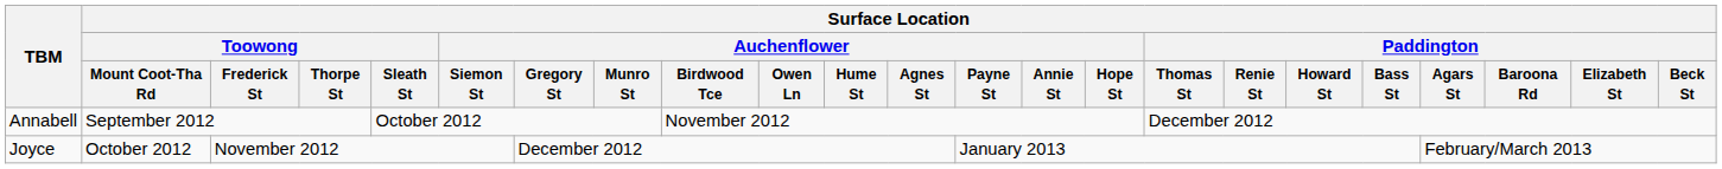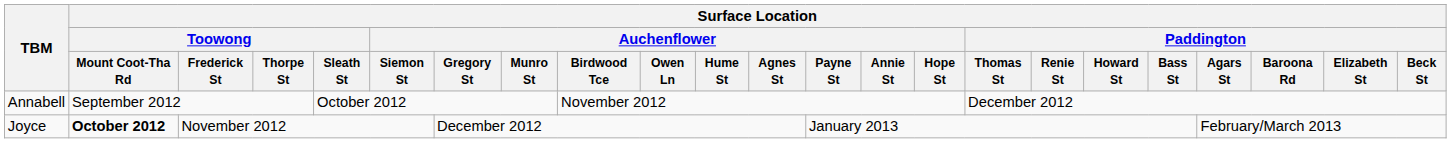Joyce | Surface Location / Toowong / Mount Coot-Tha Rd: normal -> bold
